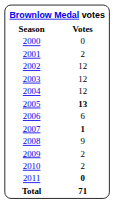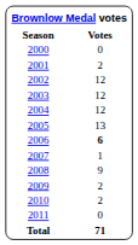2005 | Votes: bold -> normal
2006 | Votes: normal -> bold
2007 | Votes: bold -> normal
2011 | Votes: bold -> normal
